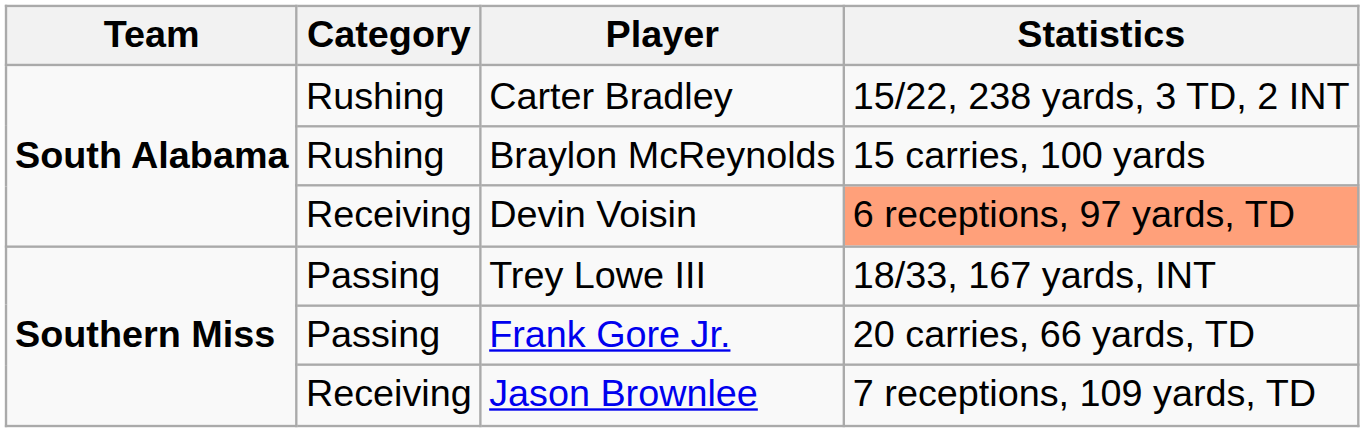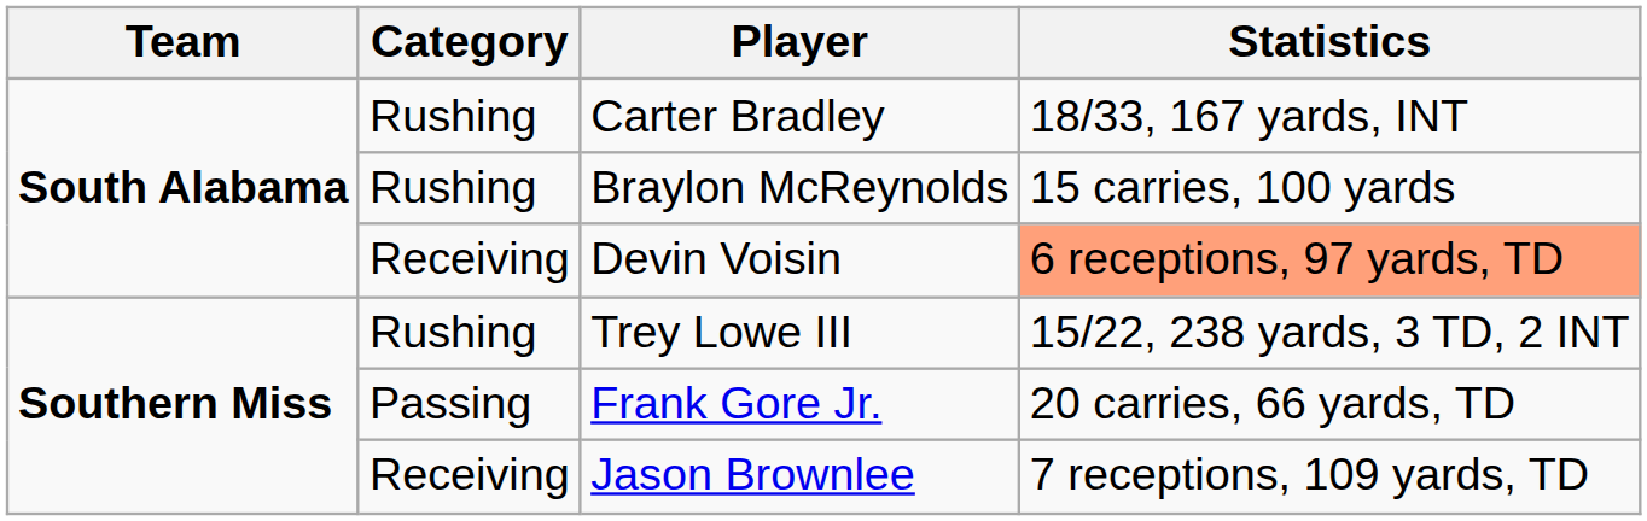Carter Bradley | Statistics: 15/22, 238 yards, 3 TD, 2 INT -> 18/33, 167 yards, INT
Trey Lowe III | Category: Passing -> Rushing
Trey Lowe III | Statistics: 18/33, 167 yards, INT -> 15/22, 238 yards, 3 TD, 2 INT
